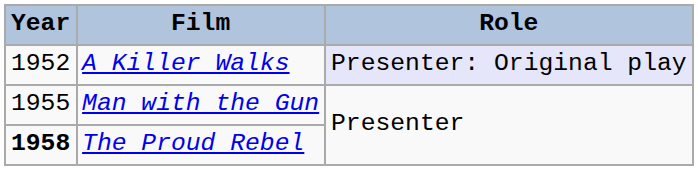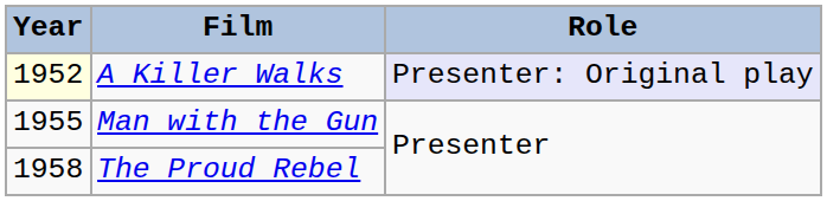A Killer Walks | Year: no background -> lightyellow background
The Proud Rebel | Year: bold -> normal
